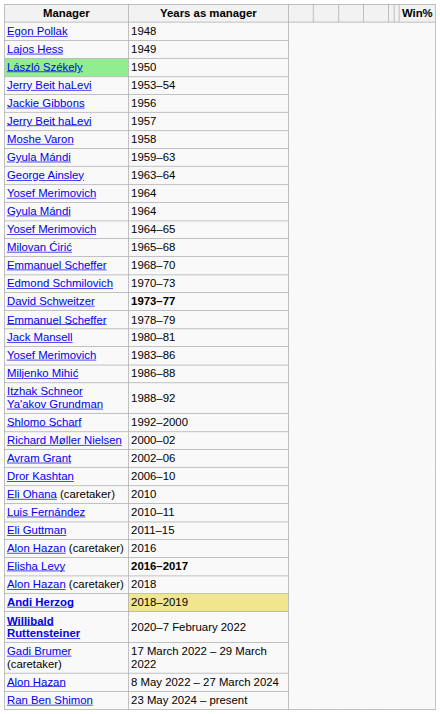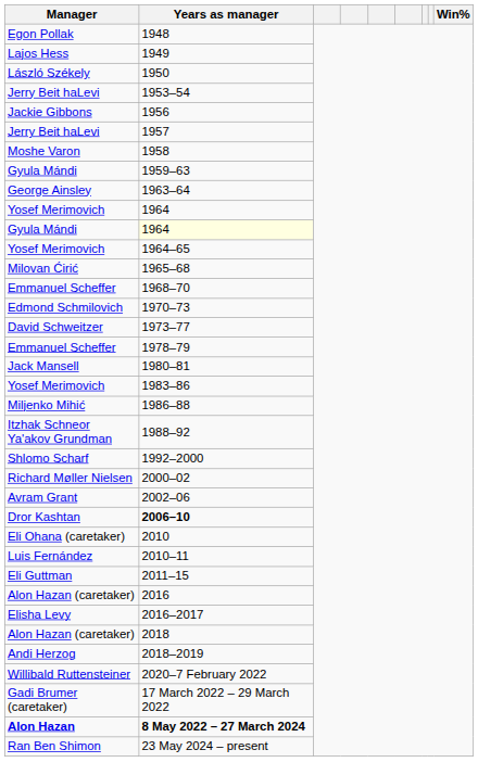1950 | Manager: lightgreen background -> no background
Gyula Mándi / 1964 | Years as manager: no background -> lightyellow background
1973–77 | Years as manager: bold -> normal
2006–10 | Years as manager: normal -> bold
2016–2017 | Years as manager: bold -> normal
2018–2019 | Manager: bold -> normal
2018–2019 | Years as manager: khaki background -> no background
2020–7 February 2022 | Manager: bold -> normal
8 May 2022 – 27 March 2024 | Manager: normal -> bold
8 May 2022 – 27 March 2024 | Years as manager: normal -> bold
